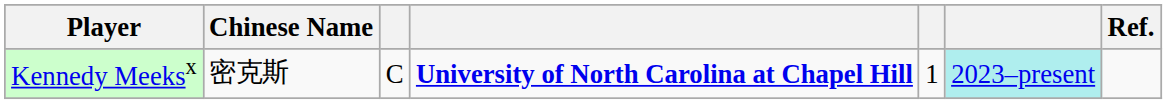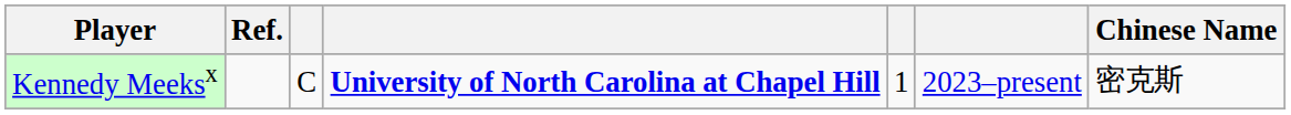columns swapped: Chinese Name <-> Ref.
Kennedy Meeksx | column 6: paleturquoise background -> no background
